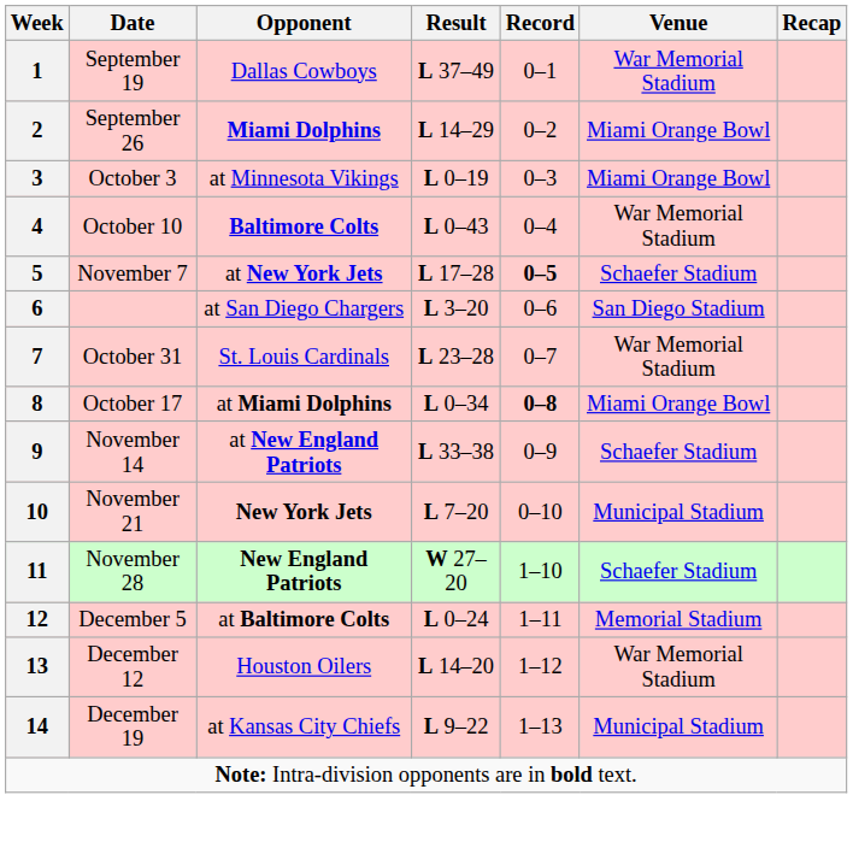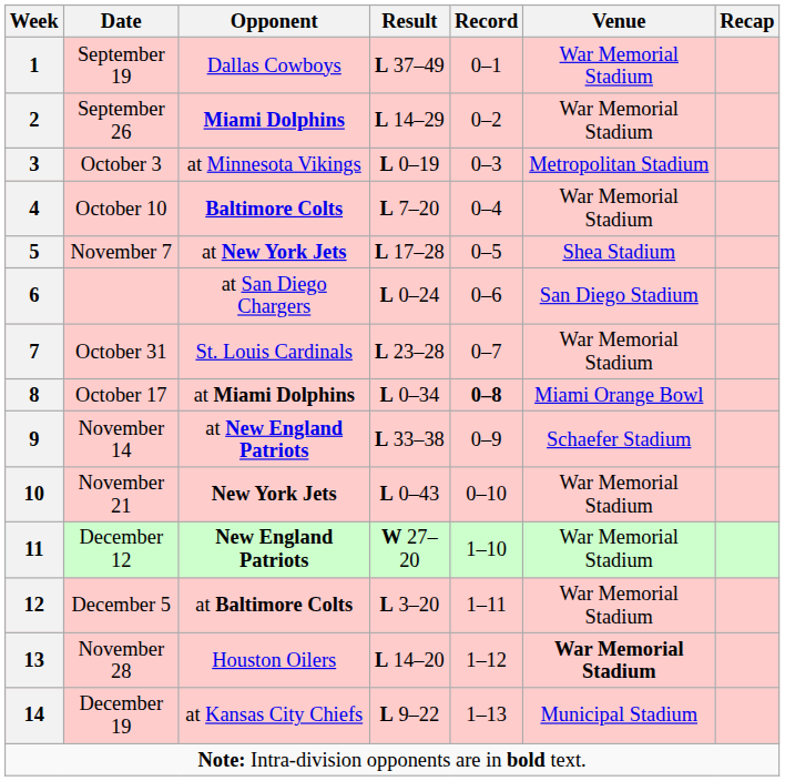2 | Venue: Miami Orange Bowl -> War Memorial Stadium
3 | Venue: Miami Orange Bowl -> Metropolitan Stadium
4 | Result: L 0–43 -> L 7–20
5 | Record: bold -> normal
5 | Venue: Schaefer Stadium -> Shea Stadium
6 | Result: L 3–20 -> L 0–24
10 | Result: L 7–20 -> L 0–43
10 | Venue: Municipal Stadium -> War Memorial Stadium
11 | Date: November 28 -> December 12
11 | Venue: Schaefer Stadium -> War Memorial Stadium
12 | Result: L 0–24 -> L 3–20
12 | Venue: Memorial Stadium -> War Memorial Stadium
13 | Date: December 12 -> November 28
13 | Venue: normal -> bold
